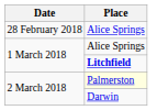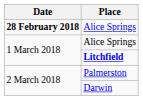row 2 | Date: normal -> bold
row 5 | Place: lightyellow background -> no background
